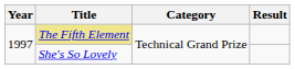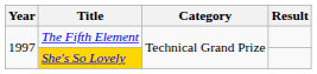The Fifth Element | Title: khaki background -> no background
She's So Lovely | Title: no background -> gold background
